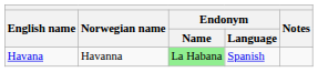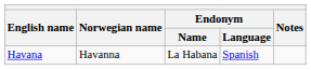Havana | Endonym / Name: lightgreen background -> no background
